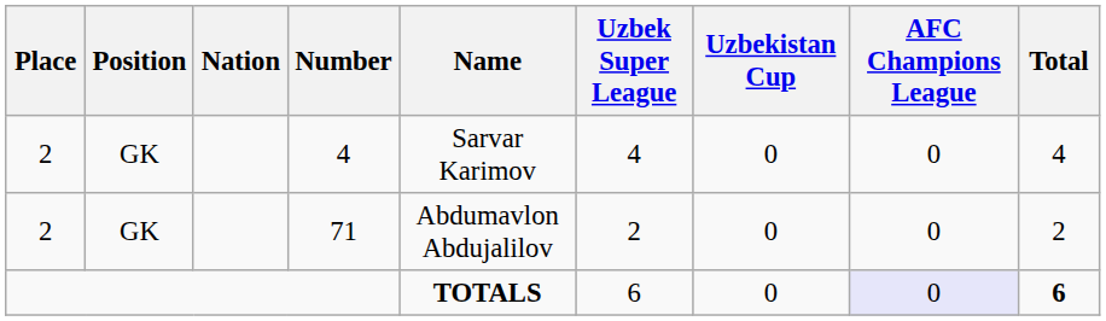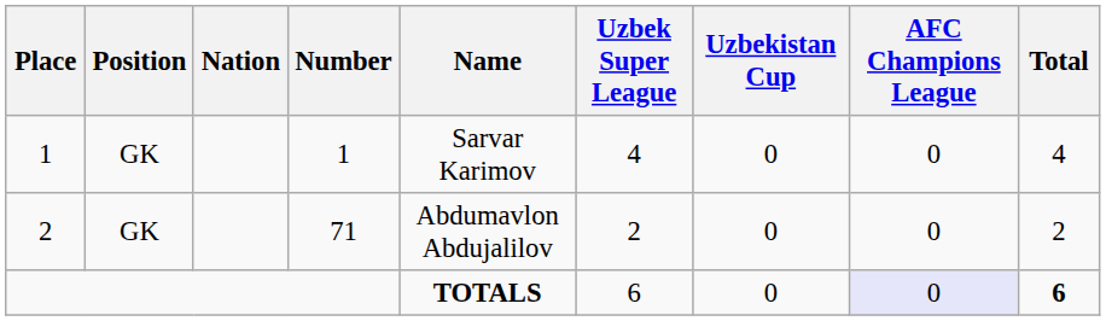row 2 | Place: 2 -> 1
row 2 | Number: 4 -> 1
